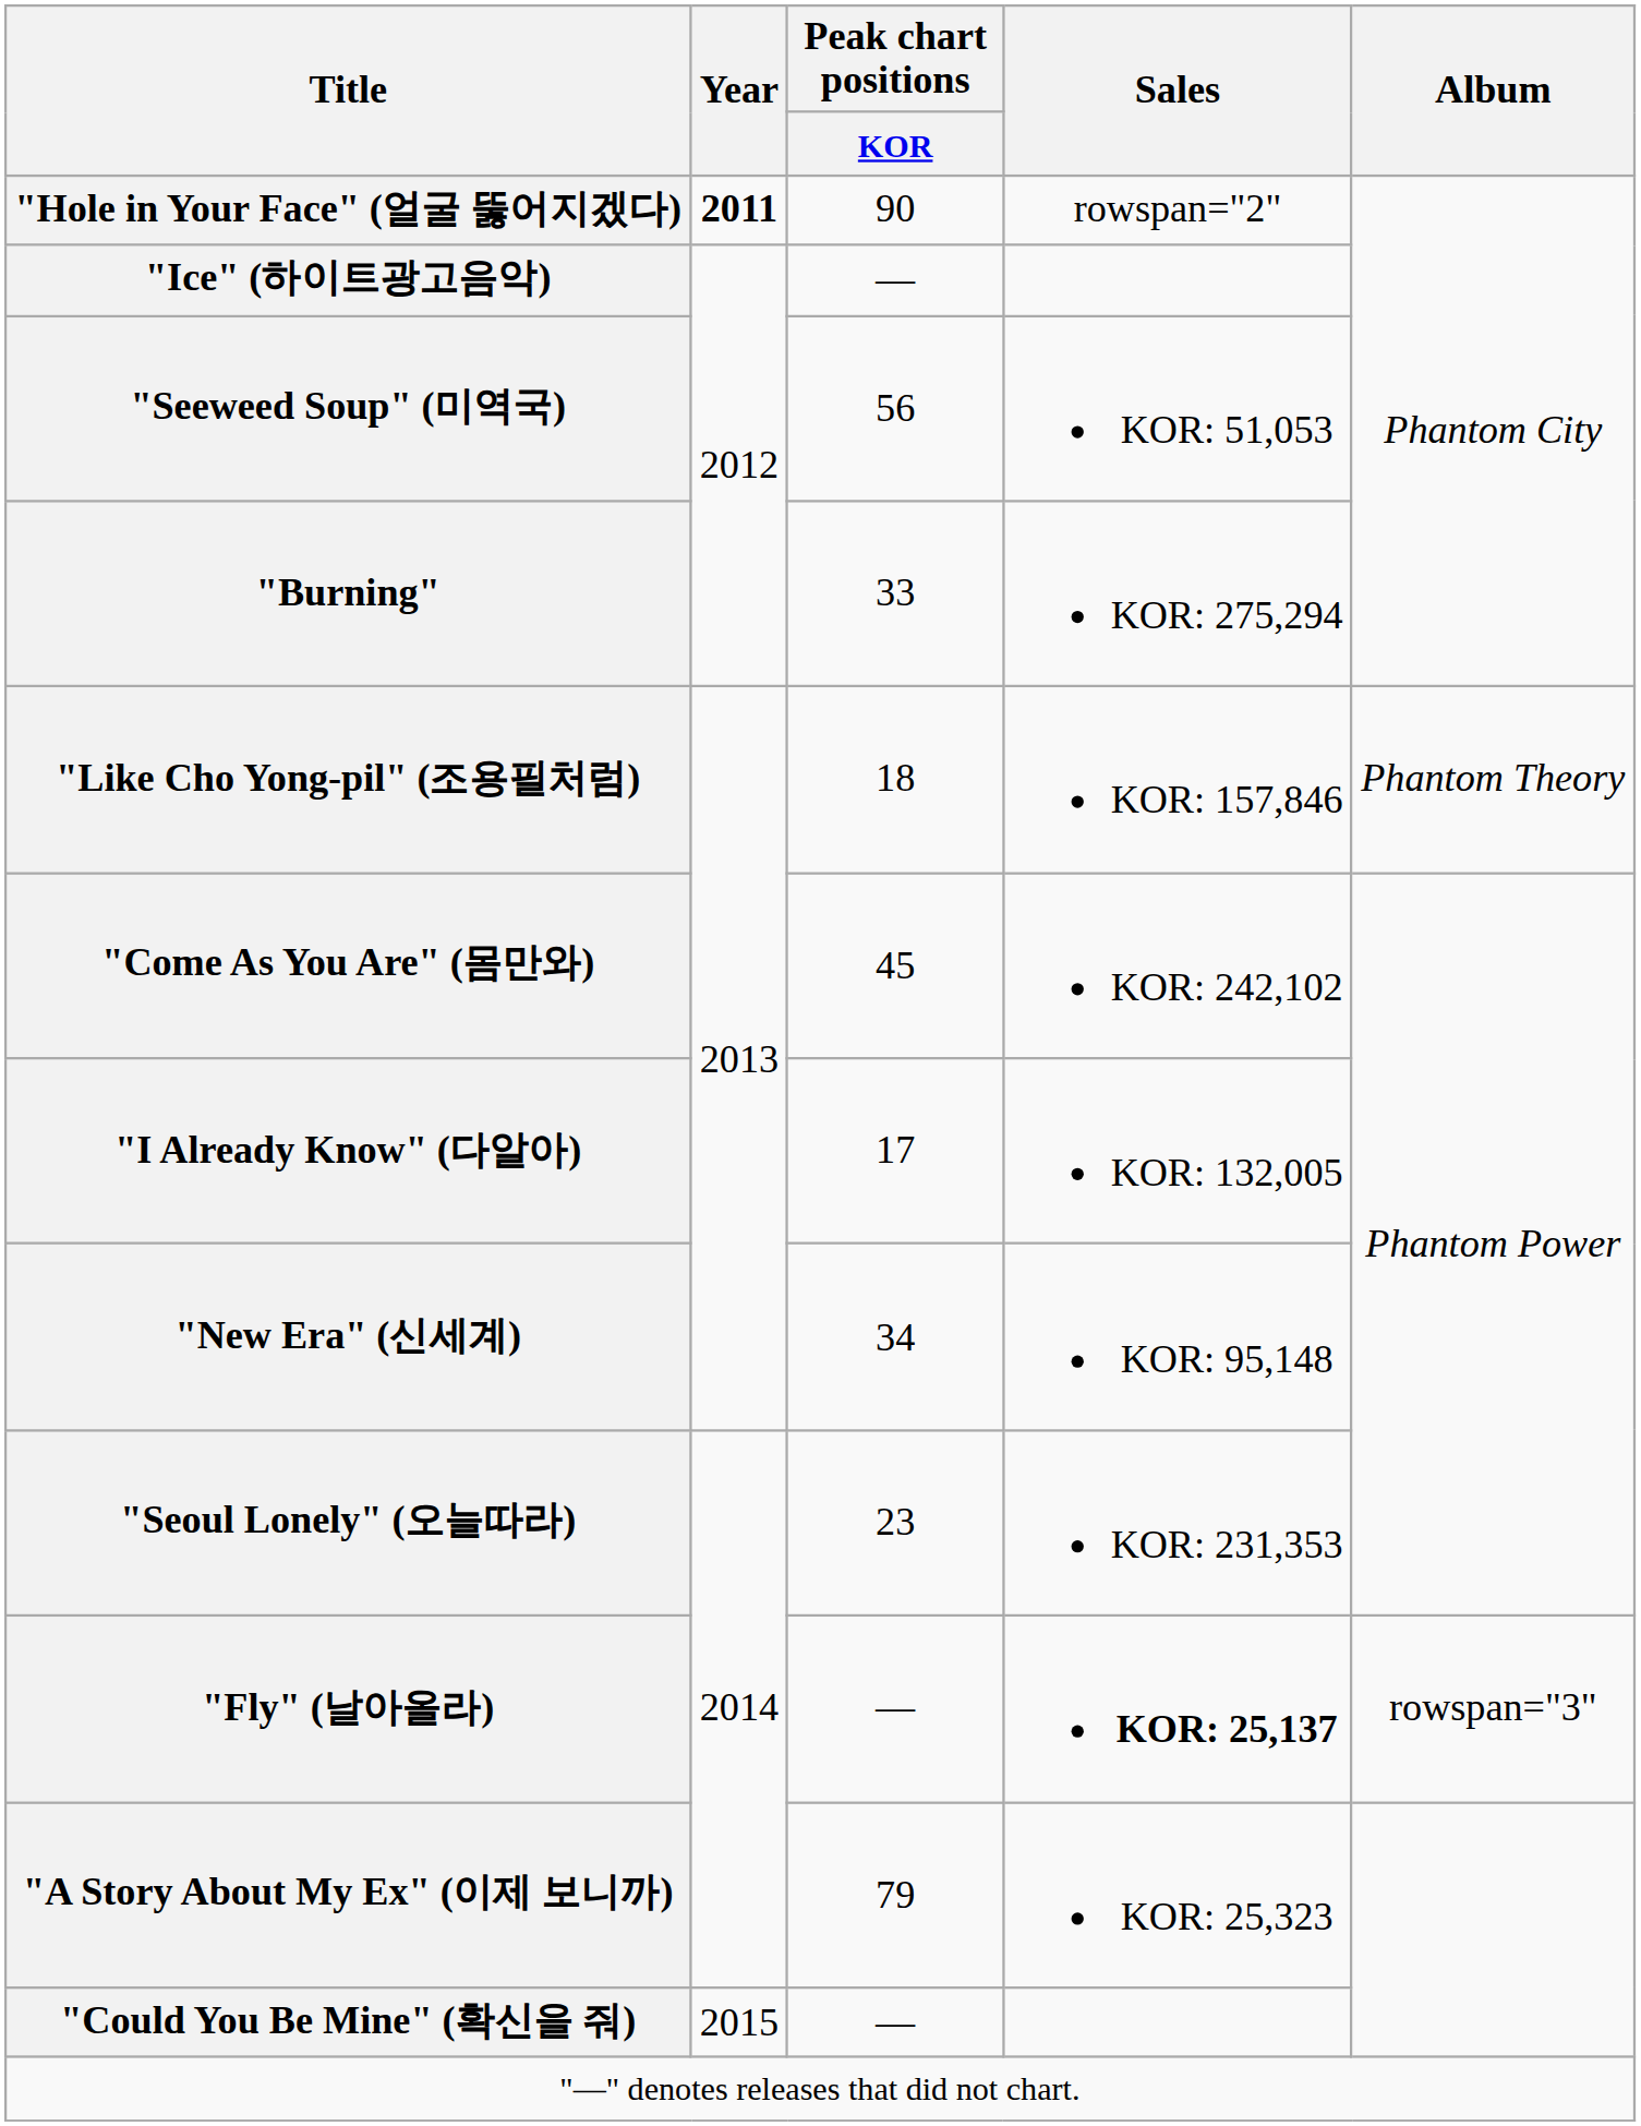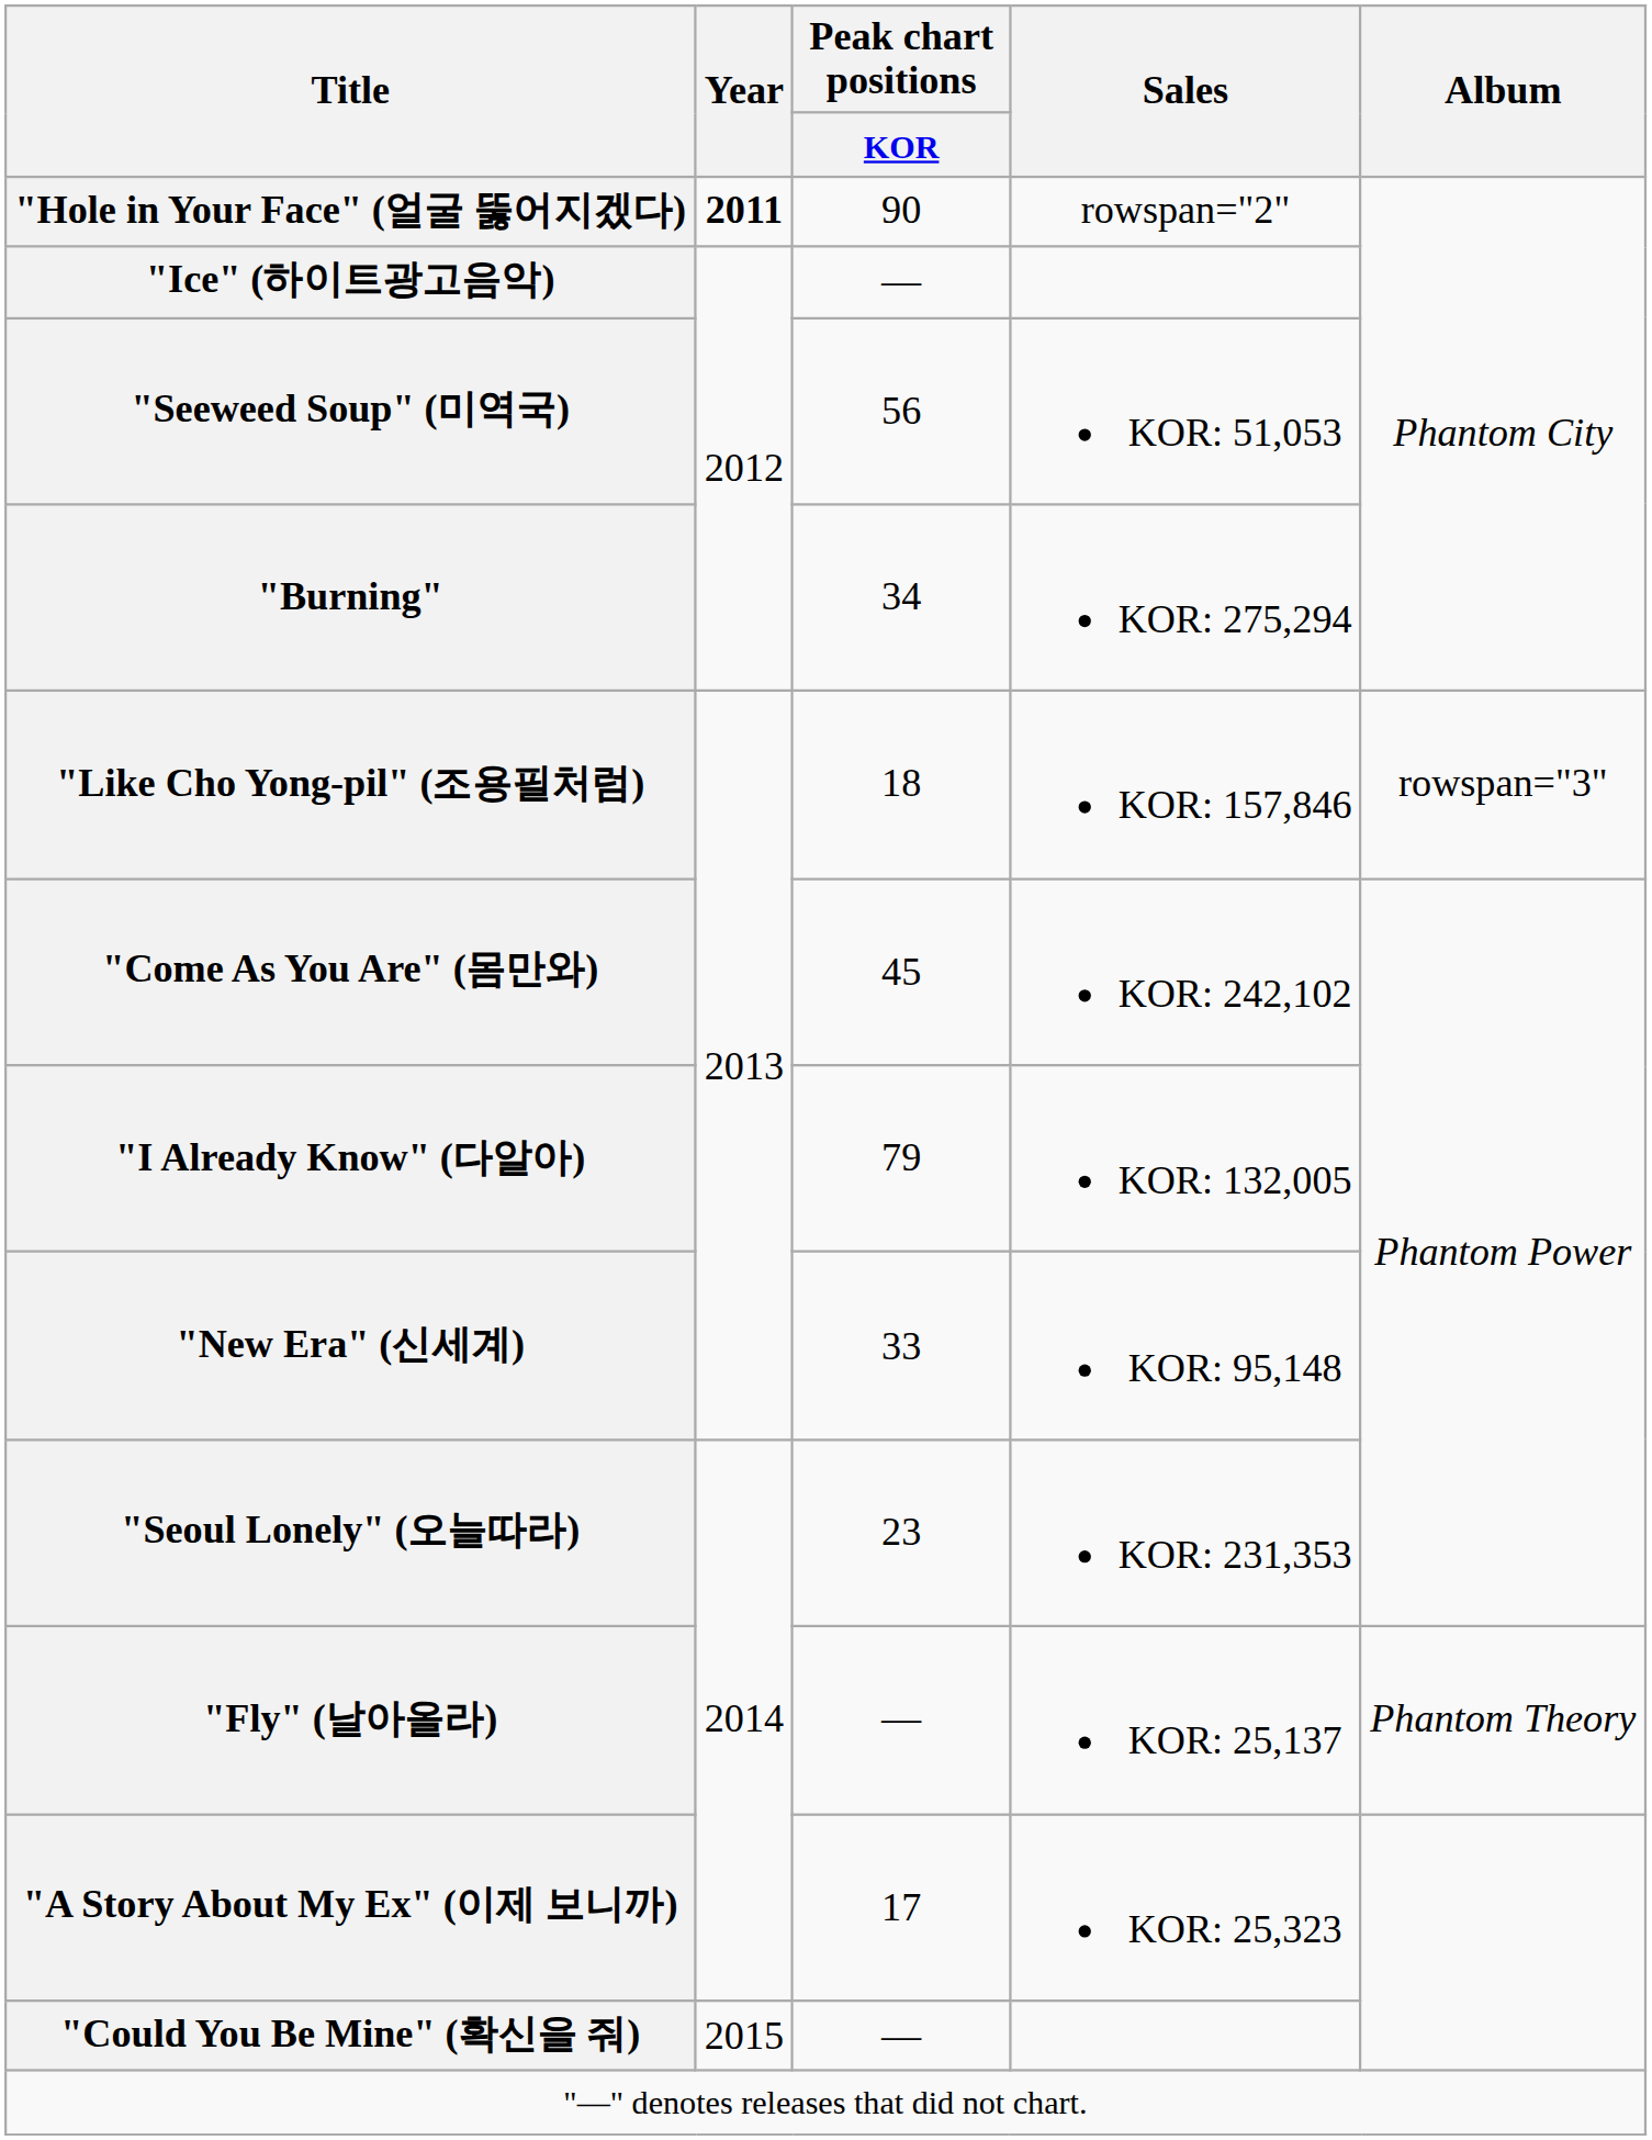"Burning" | Peak chart positions / KOR: 33 -> 34
"Like Cho Yong-pil" (조용필처럼) | Album: Phantom Theory -> rowspan="3"
"I Already Know" (다알아) | Peak chart positions / KOR: 17 -> 79
"New Era" (신세계) | Peak chart positions / KOR: 34 -> 33
"Fly" (날아올라) | Sales: bold -> normal
"Fly" (날아올라) | Album: rowspan="3" -> Phantom Theory
"A Story About My Ex" (이제 보니까) | Peak chart positions / KOR: 79 -> 17
